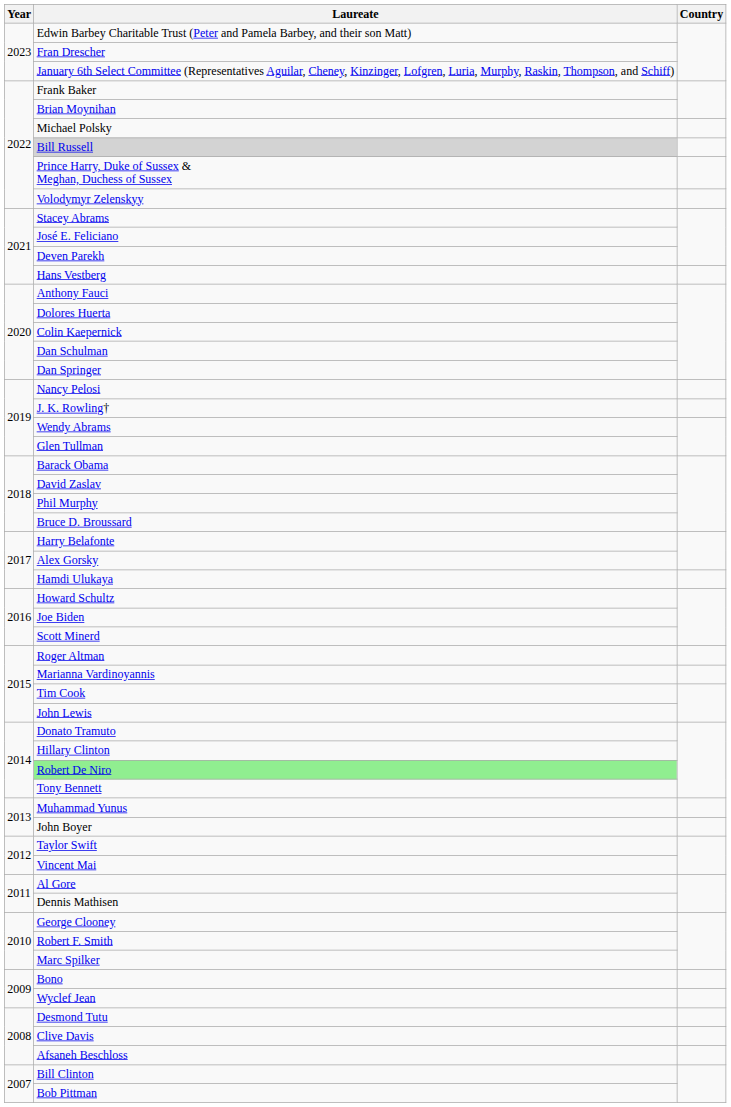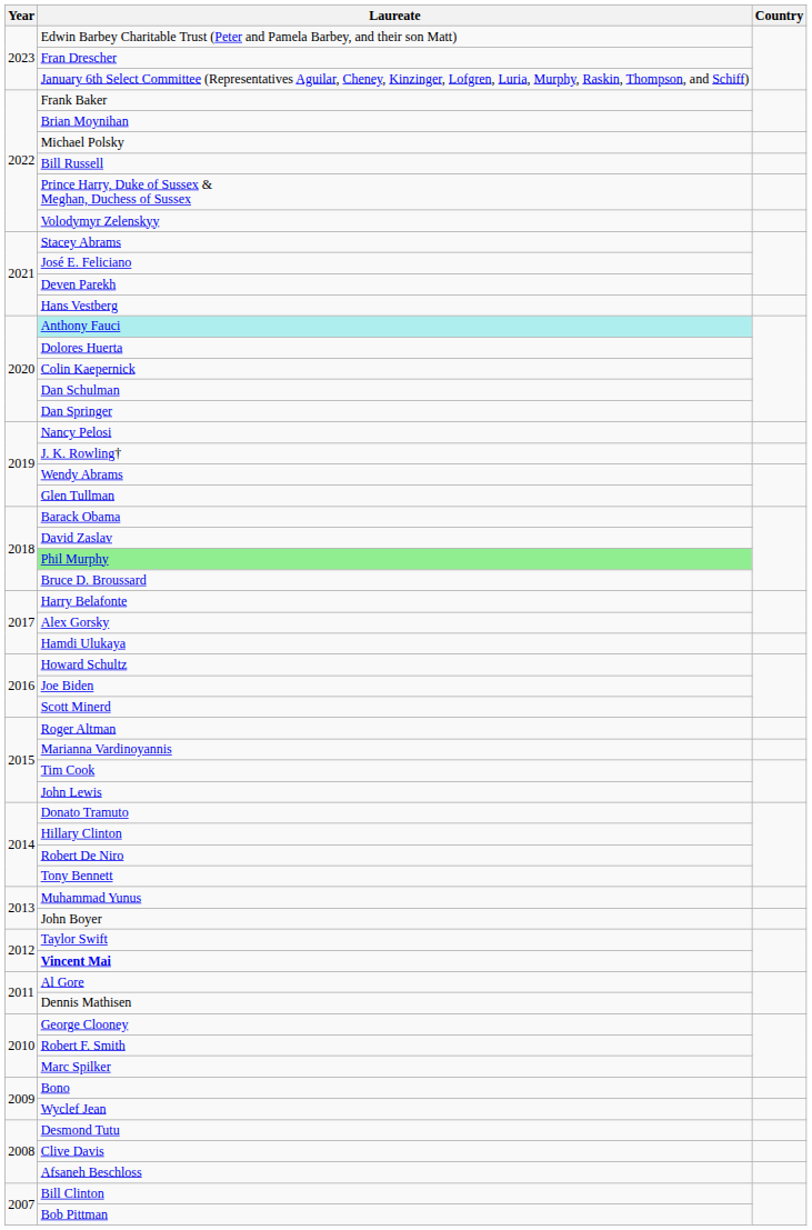Bill Russell | Laureate: lightgrey background -> no background
Anthony Fauci | Laureate: no background -> paleturquoise background
Phil Murphy | Laureate: no background -> lightgreen background
Robert De Niro | Laureate: lightgreen background -> no background
Vincent Mai | Laureate: normal -> bold
